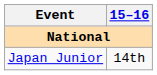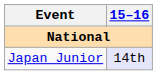Japan Junior | 15–16: no background -> lavender background
